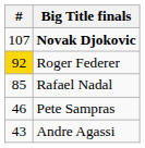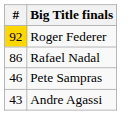- row: 107 | Novak Djokovic
Rafael Nadal | #: 85 -> 86
